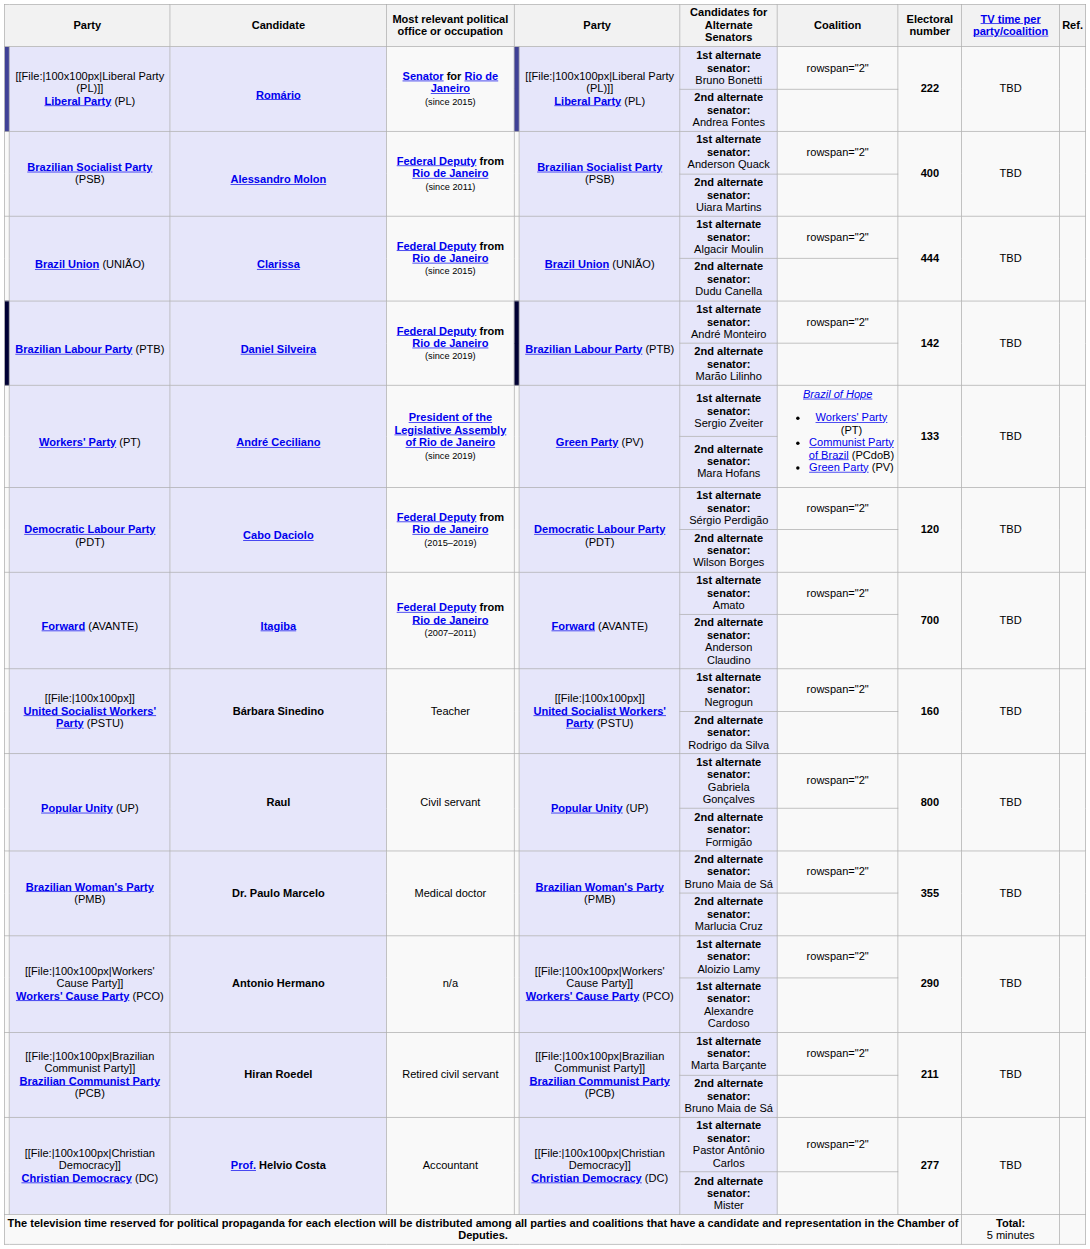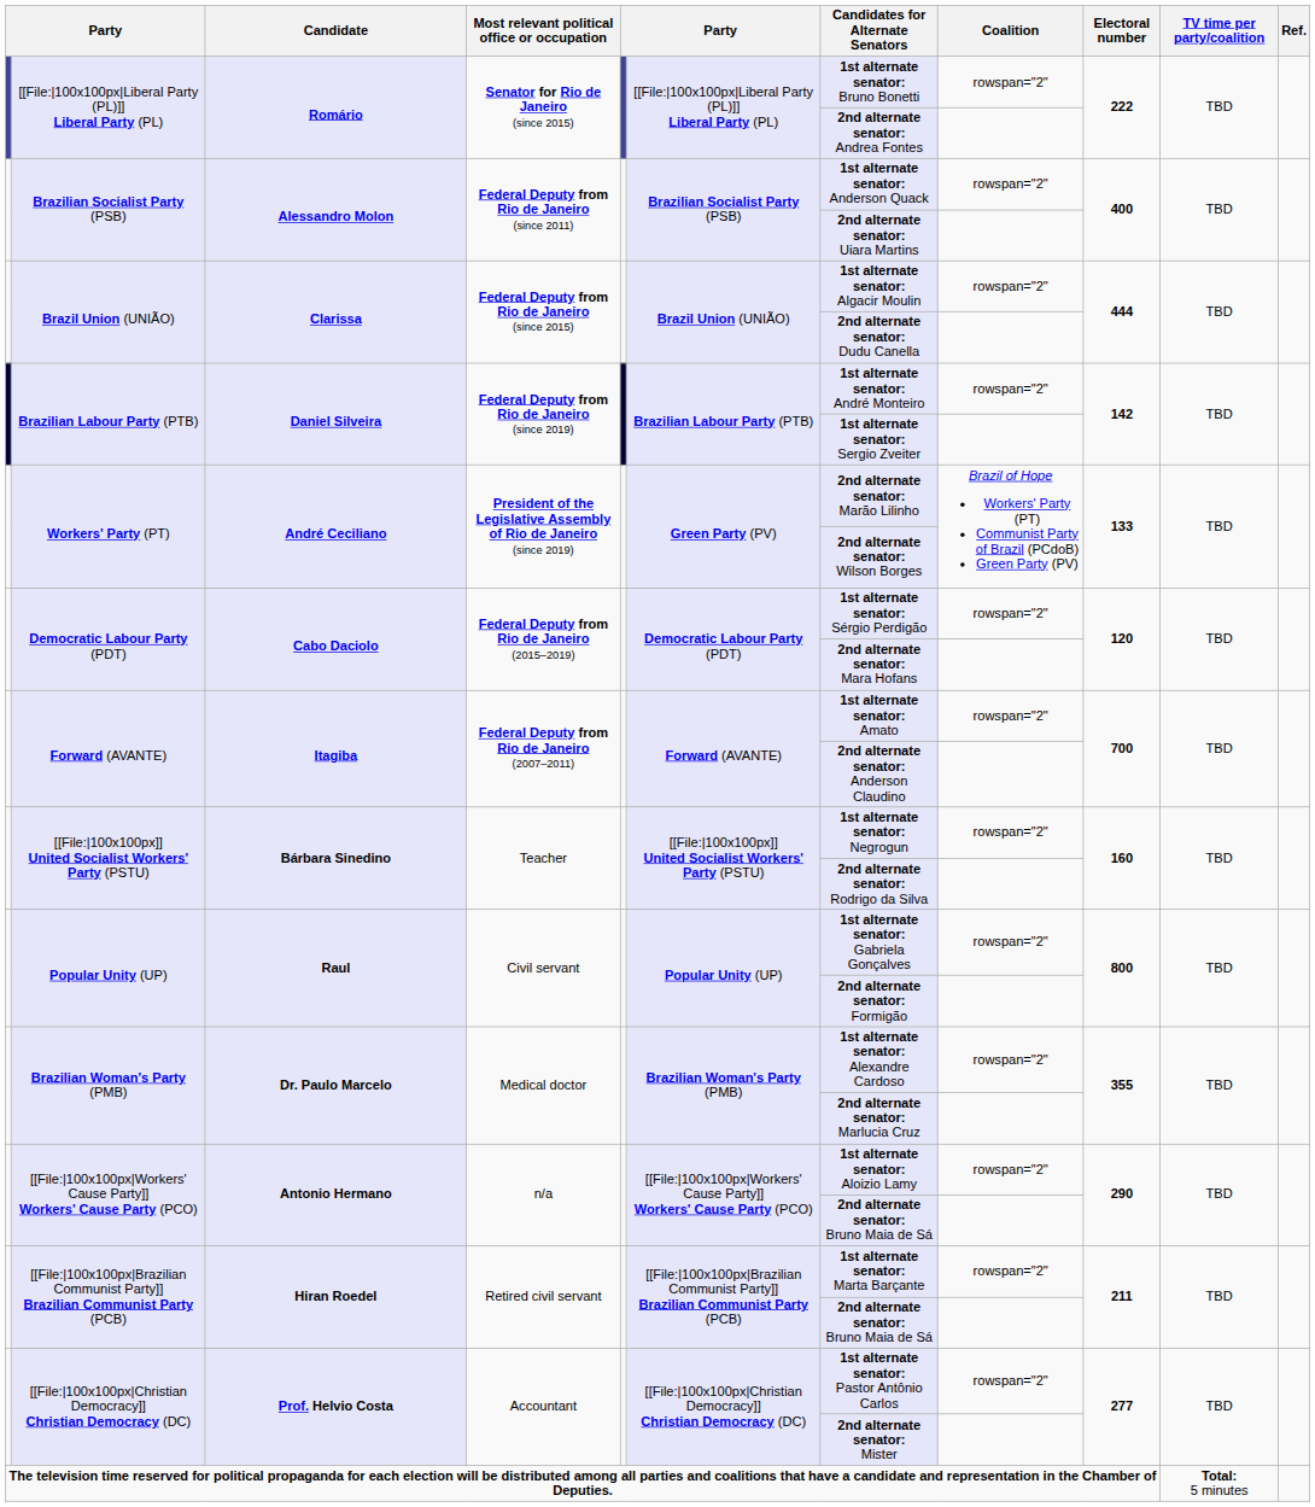row 9 | Candidates for Alternate Senators: 2nd alternate senator: Marão Lilinho -> 1st alternate senator: Sergio Zveiter
row 10 | Candidates for Alternate Senators: 1st alternate senator: Sergio Zveiter -> 2nd alternate senator: Marão Lilinho
row 11 | Candidates for Alternate Senators: 2nd alternate senator: Mara Hofans -> 2nd alternate senator: Wilson Borges
row 13 | Candidates for Alternate Senators: 2nd alternate senator: Wilson Borges -> 2nd alternate senator: Mara Hofans
row 20 | Candidates for Alternate Senators: 2nd alternate senator: Bruno Maia de Sá -> 1st alternate senator: Alexandre Cardoso
row 23 | Candidates for Alternate Senators: 1st alternate senator: Alexandre Cardoso -> 2nd alternate senator: Bruno Maia de Sá
